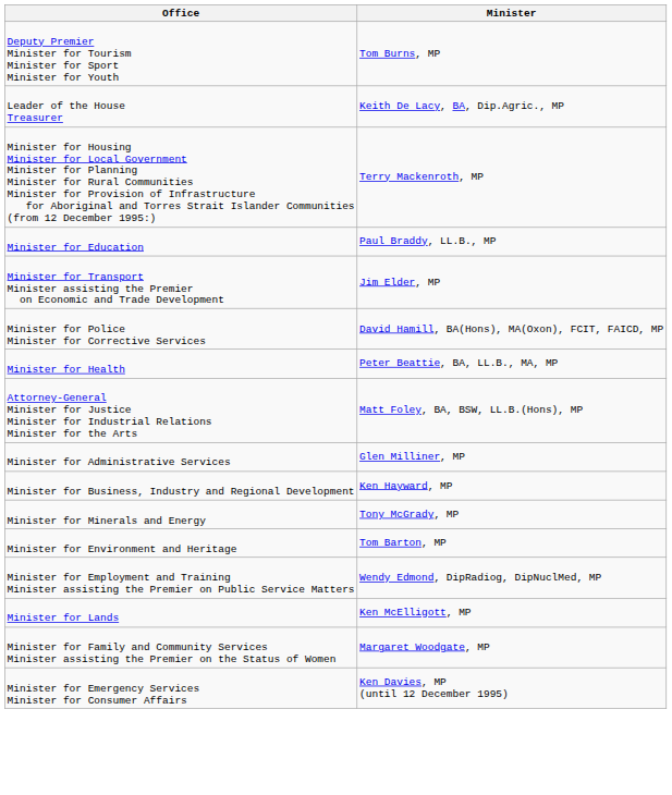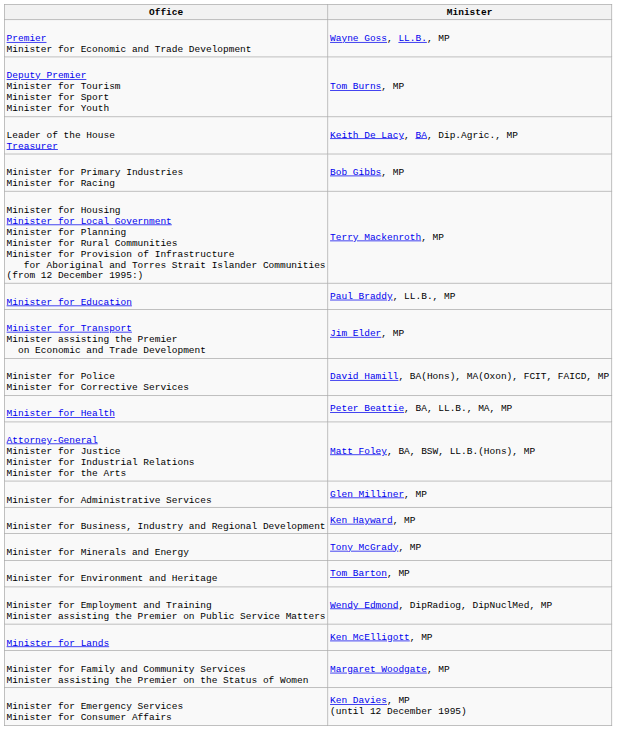+ row: Premier Minister for Economic and Trade Development | Wayne Goss, LL.B., MP
+ row: Minister for Primary Industries Minister for Racing | Bob Gibbs, MP
